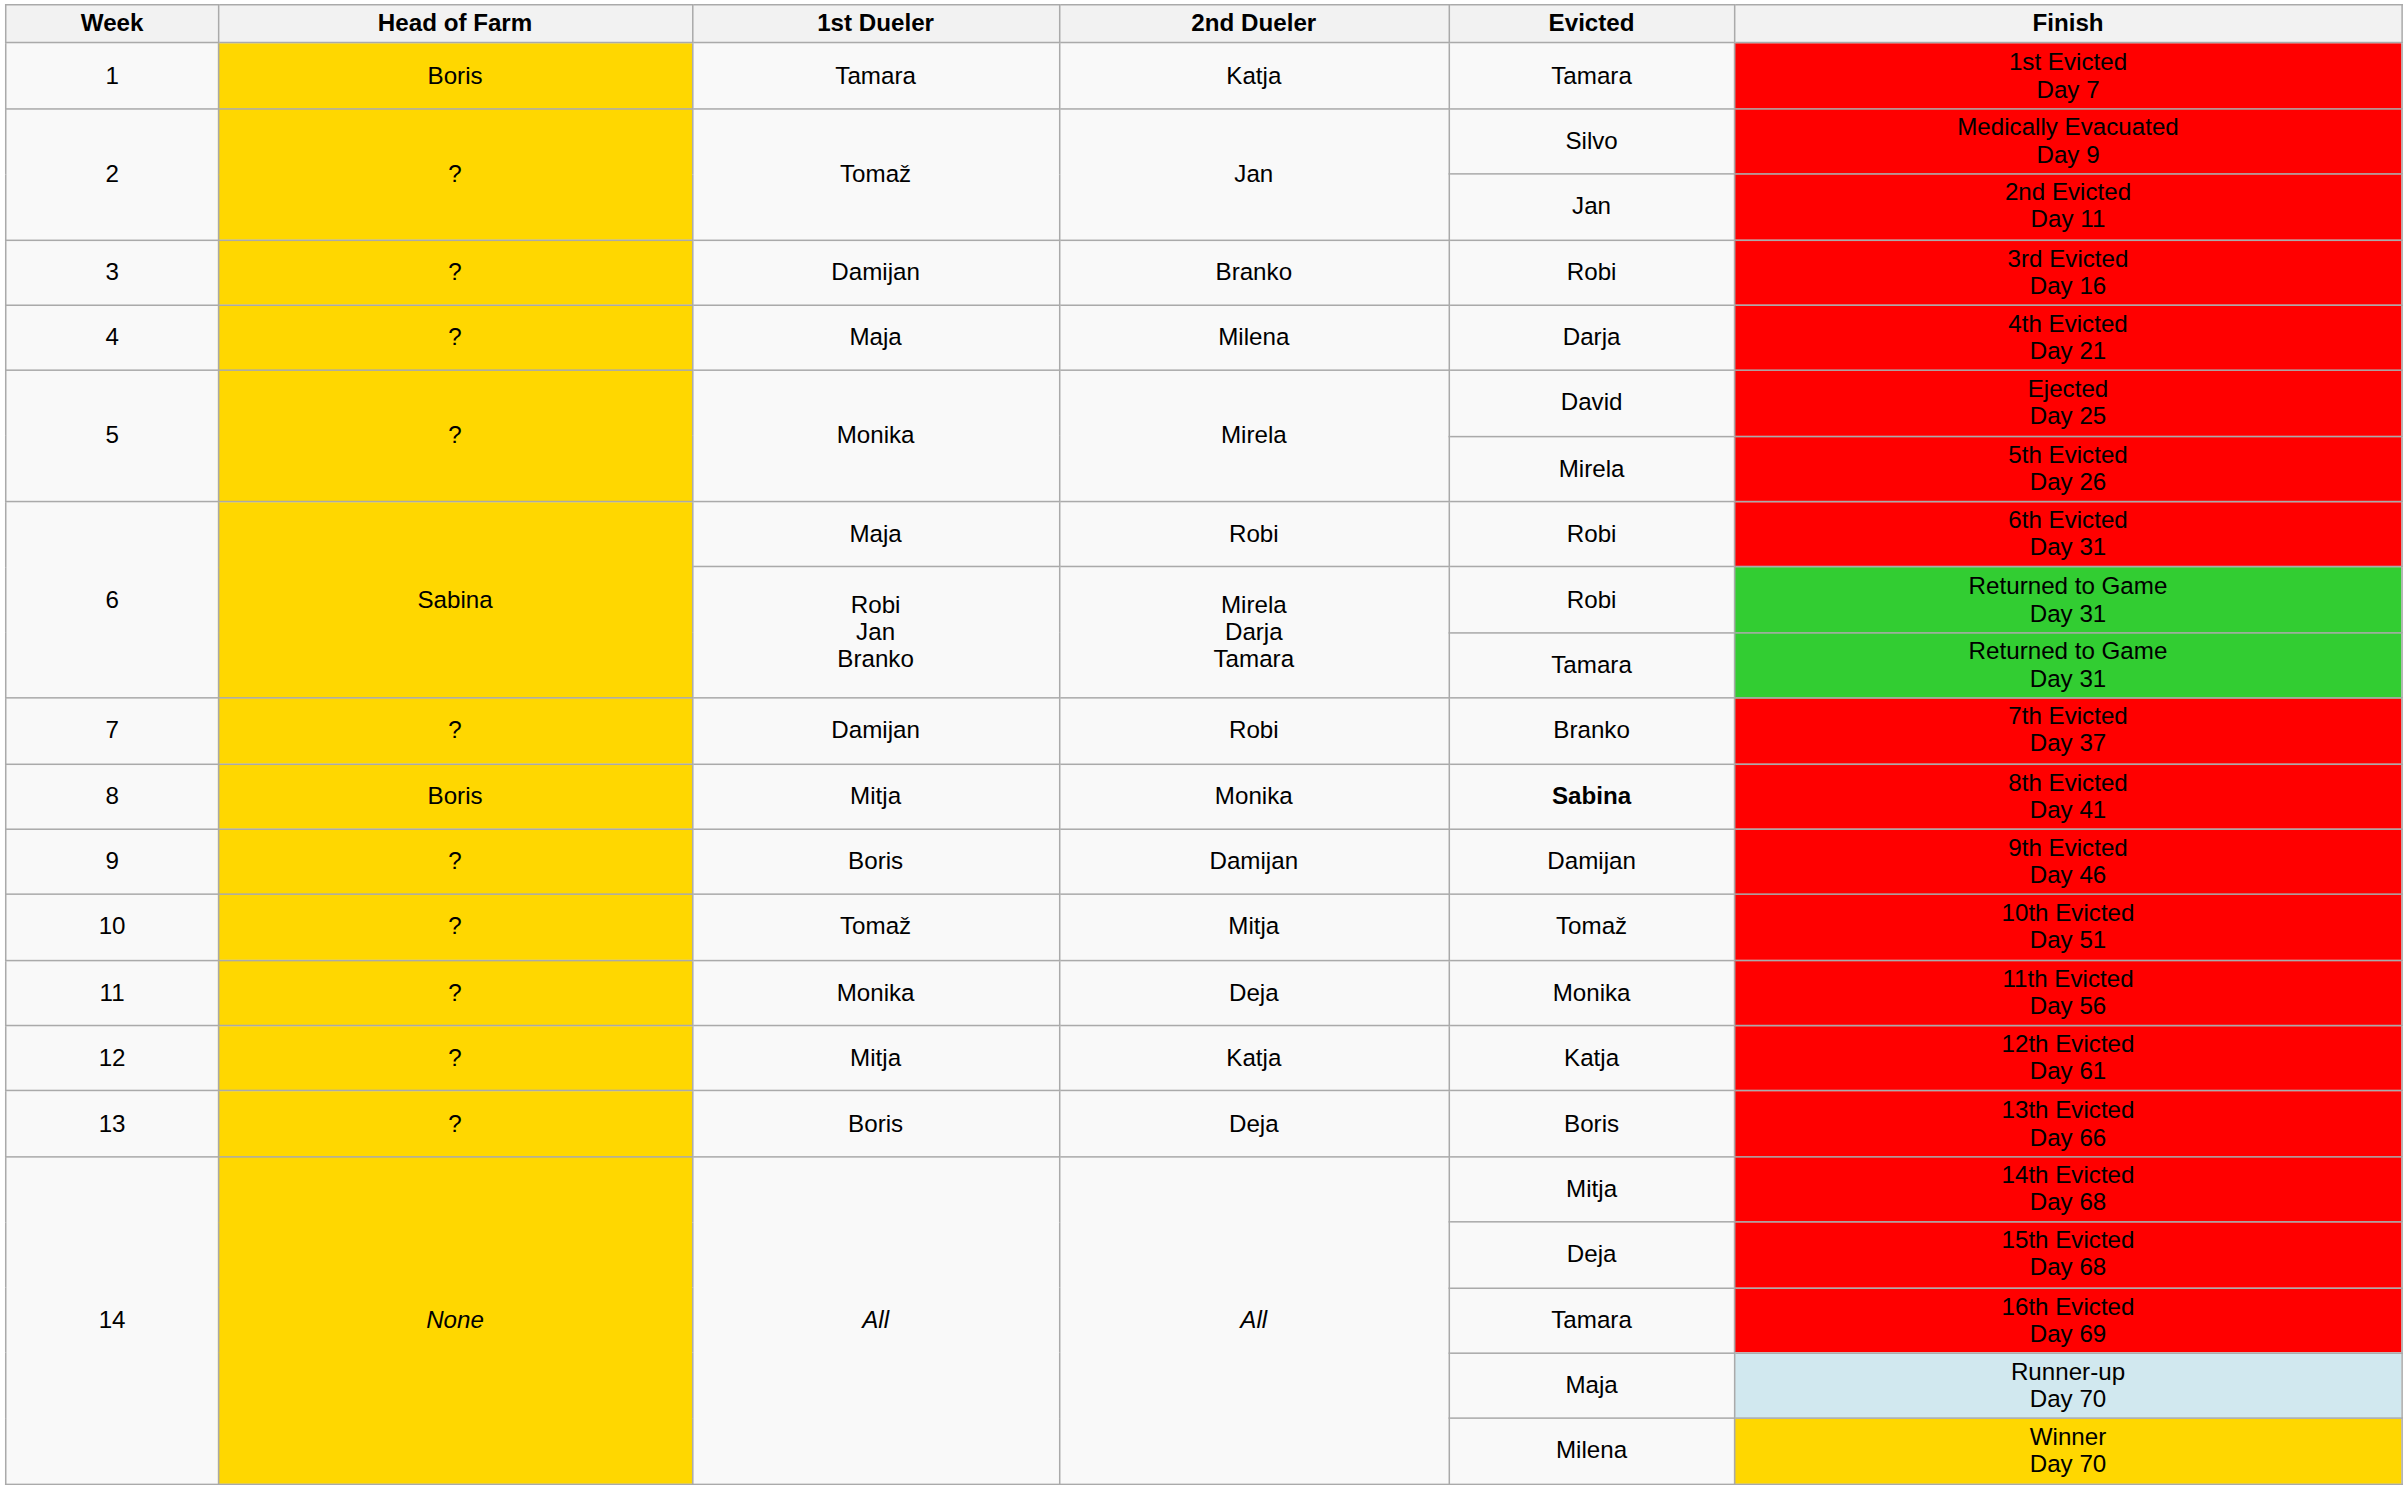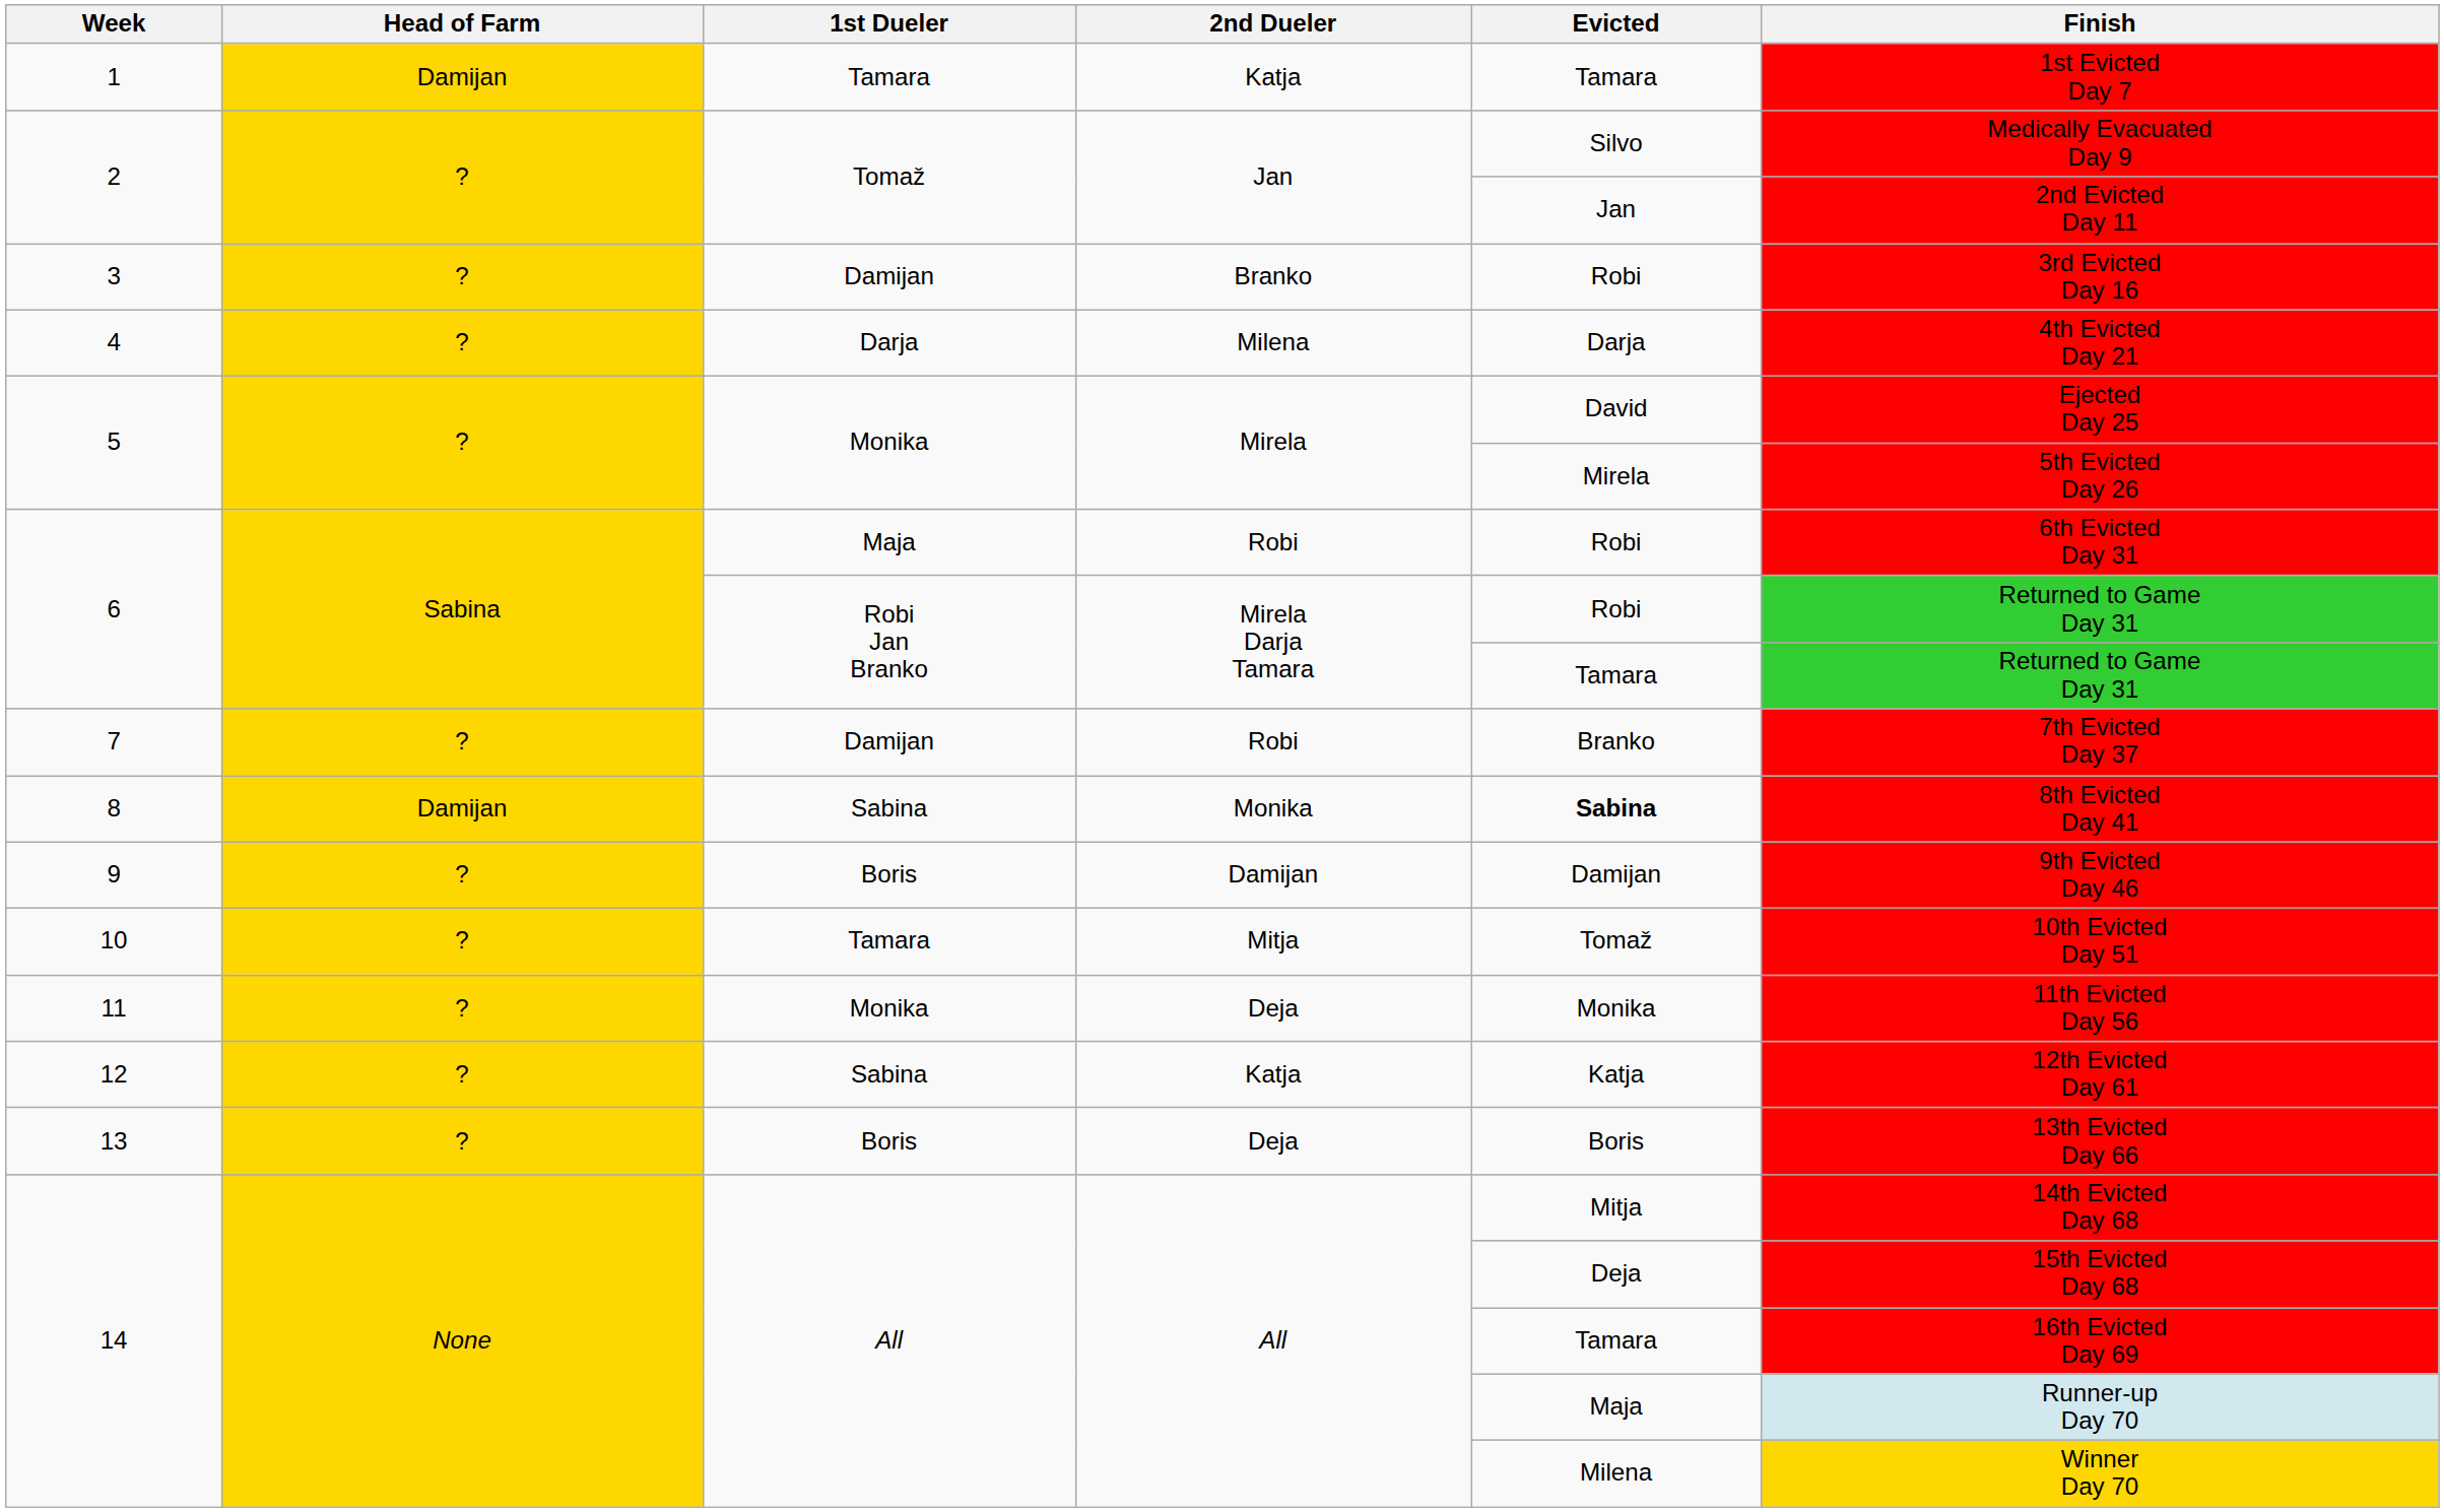1 | Head of Farm: Boris -> Damijan
4 | 1st Dueler: Maja -> Darja
8 | Head of Farm: Boris -> Damijan
8 | 1st Dueler: Mitja -> Sabina
10 | 1st Dueler: Tomaž -> Tamara
12 | 1st Dueler: Mitja -> Sabina
